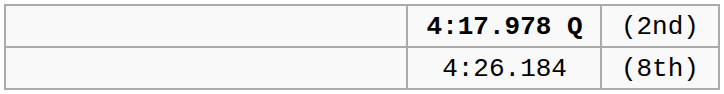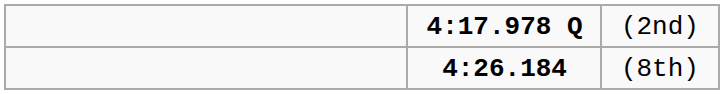(8th) | column 2: normal -> bold
